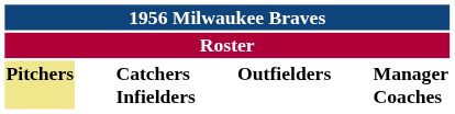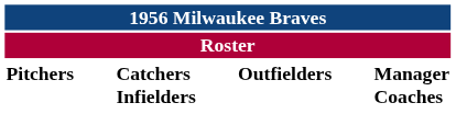Pitchers | column 1: khaki background -> no background
